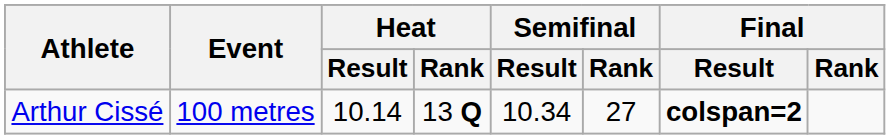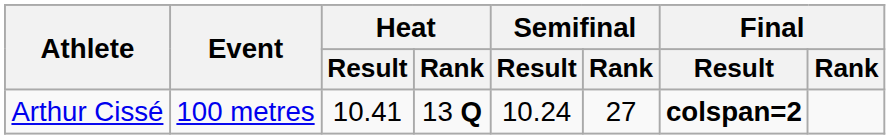Arthur Cissé | Heat / Result: 10.14 -> 10.41
Arthur Cissé | Semifinal / Result: 10.34 -> 10.24
